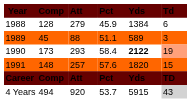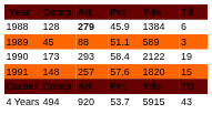1988 | column 3: normal -> bold
1990 | column 5: bold -> normal
1990 | column 6: lightsalmon background -> no background
4 Years | column 6: lightgrey background -> no background
